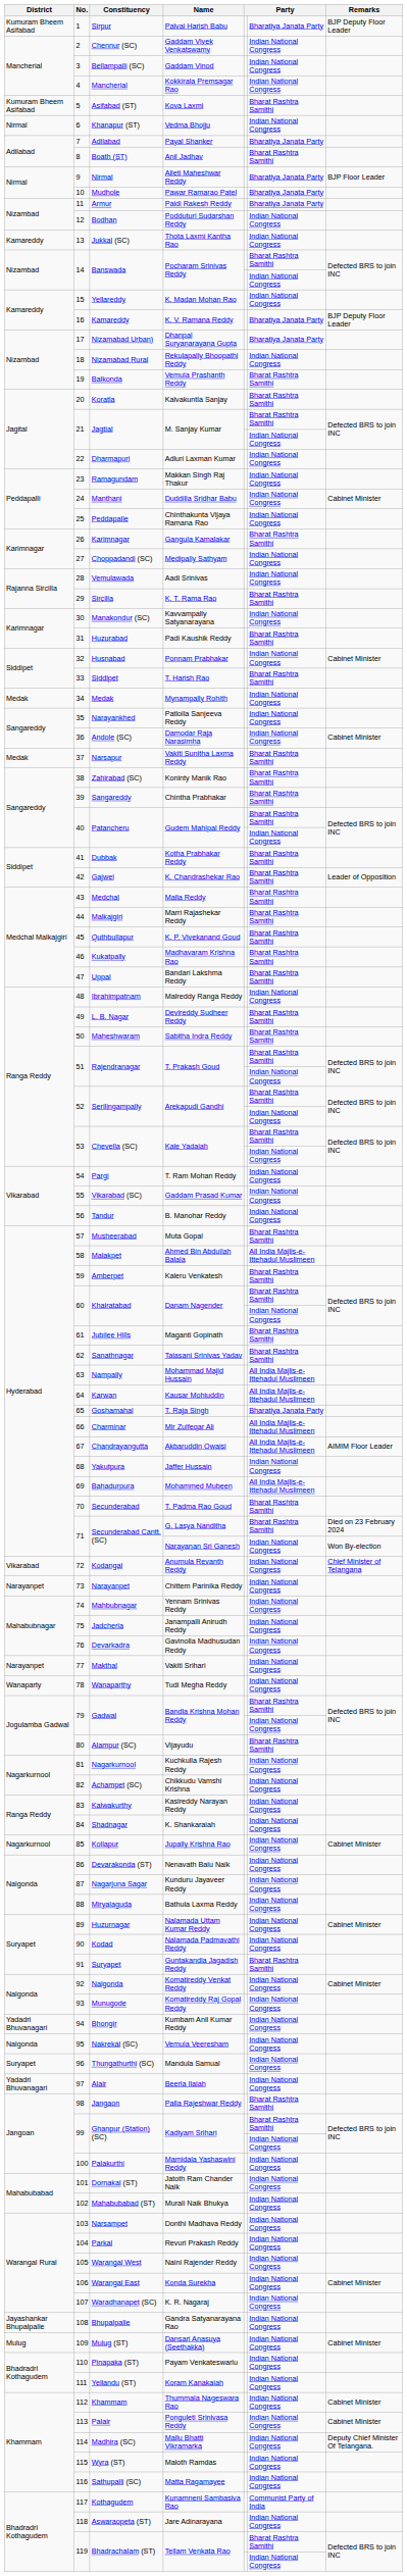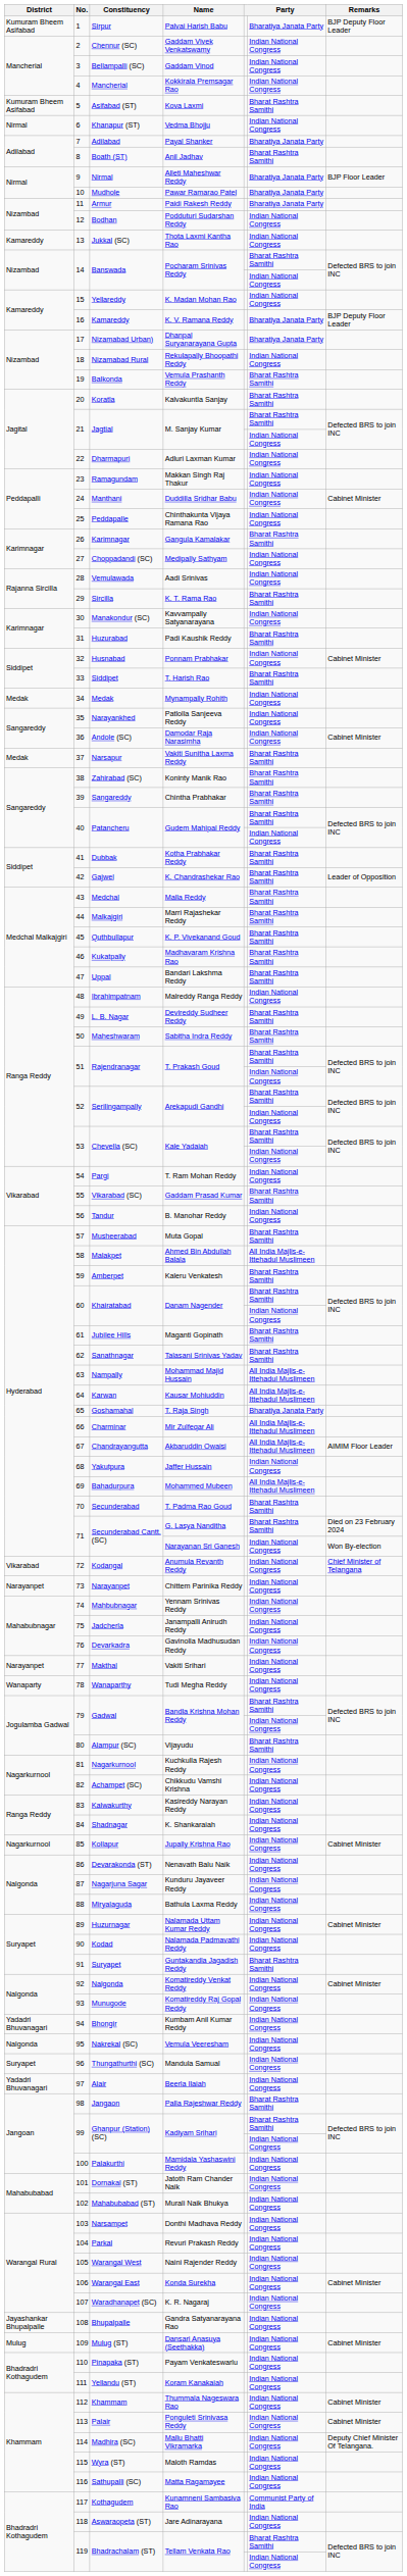Gaddam Prasad Kumar | column 6: Indian National Congress -> Bharat Rashtra Samithi
